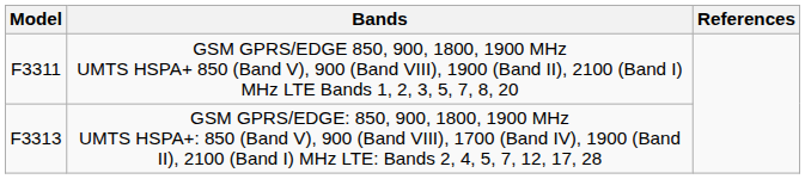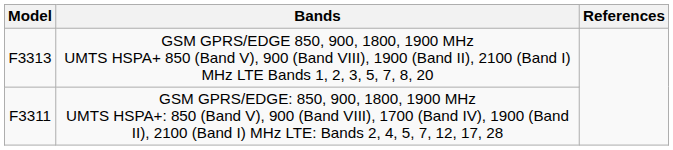row 2 | Model: F3311 -> F3313
row 3 | Model: F3313 -> F3311
